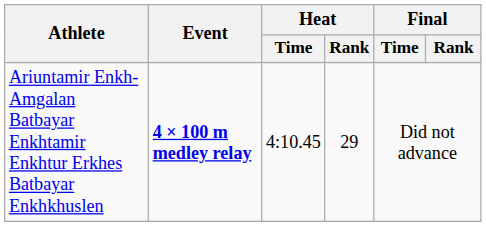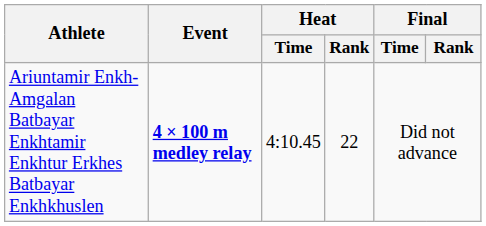row 3 | Heat / Rank: 29 -> 22
